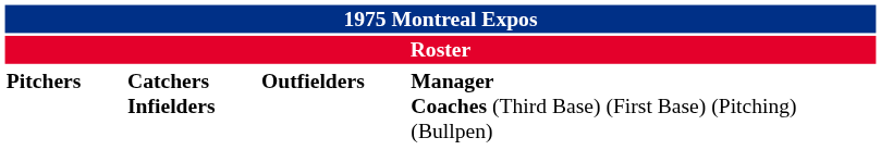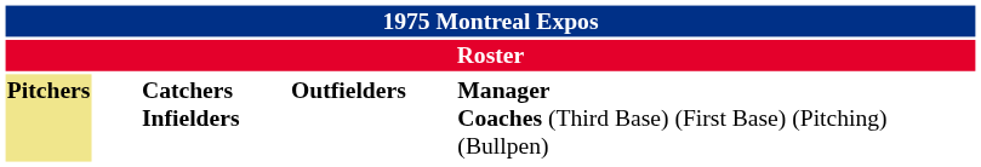Pitchers | column 1: no background -> khaki background
